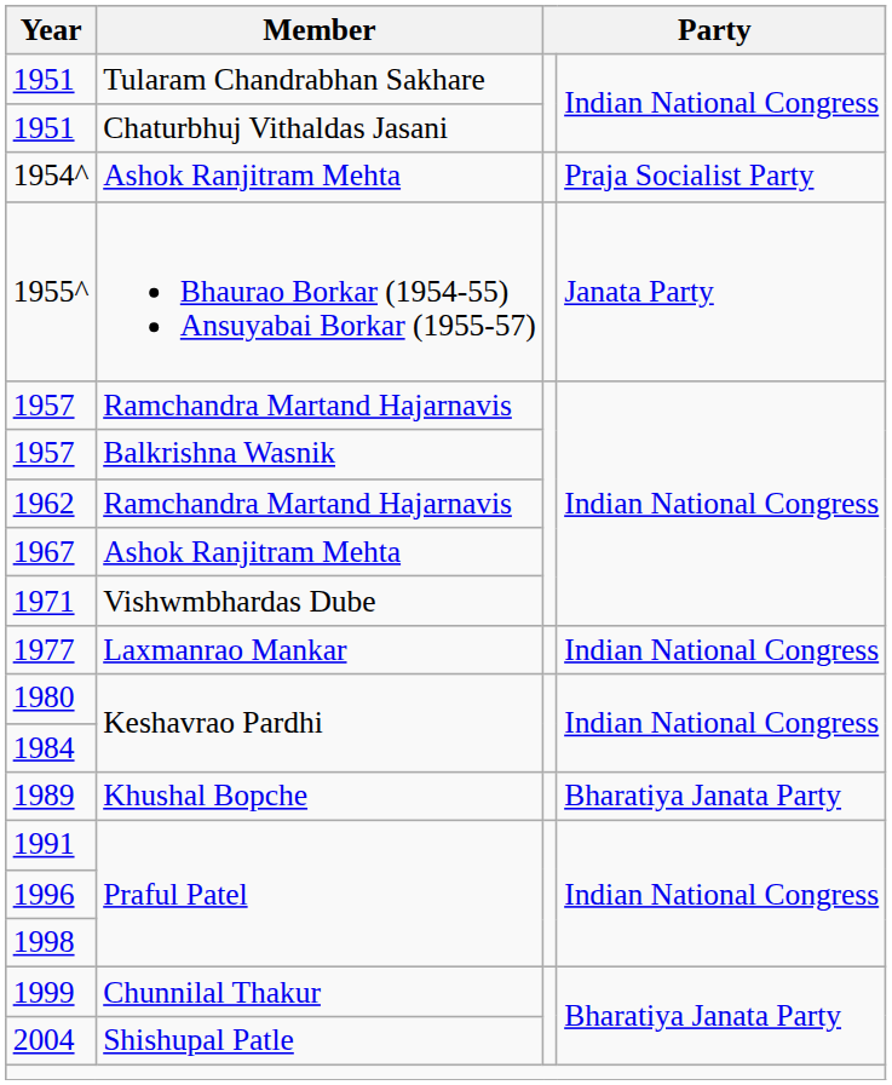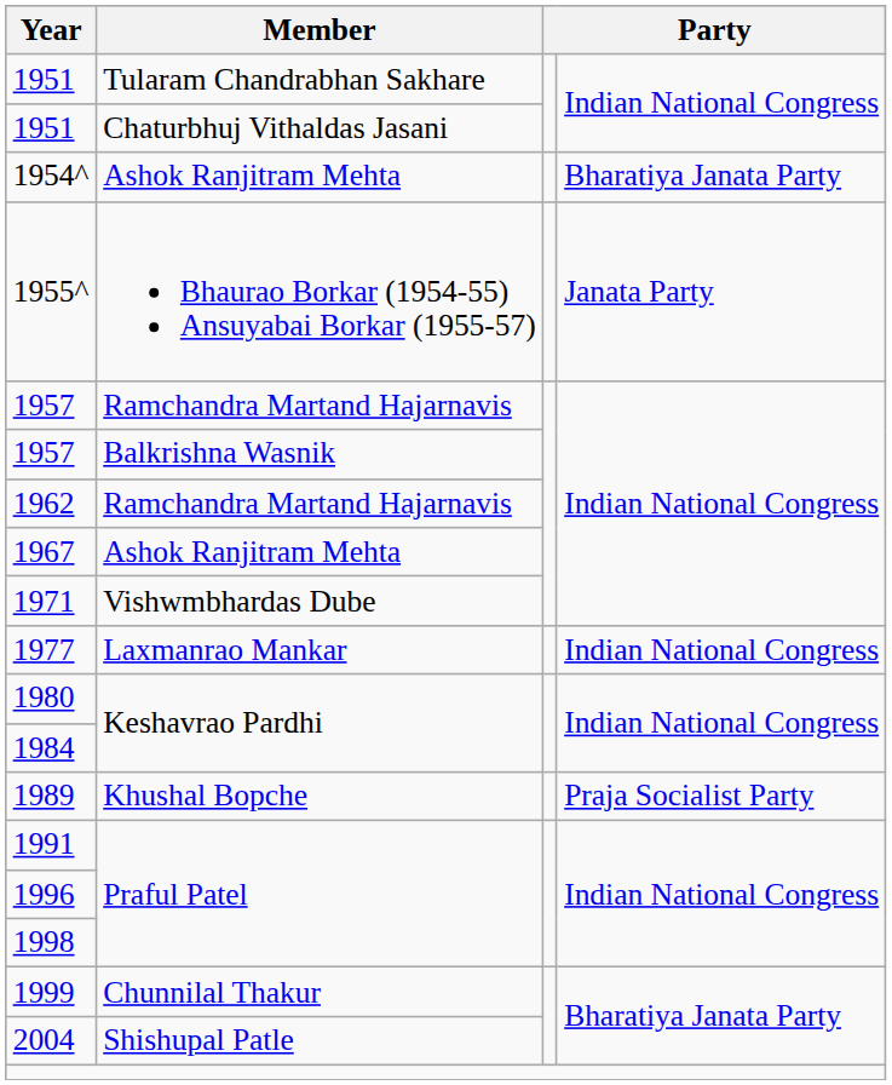1954^ | column 4: Praja Socialist Party -> Bharatiya Janata Party
1989 | column 4: Bharatiya Janata Party -> Praja Socialist Party
